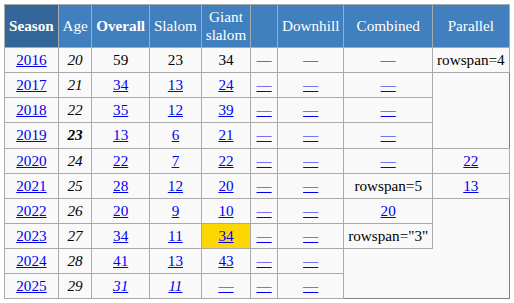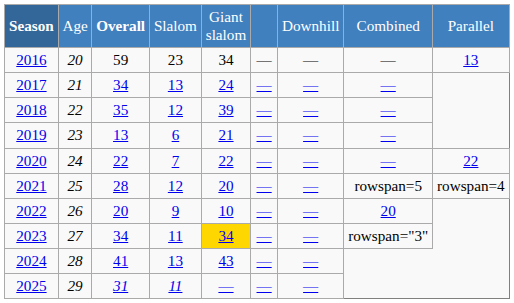2016 | column 9: rowspan=4 -> 13
2019 | column 2: bold -> normal
2021 | column 9: 13 -> rowspan=4
